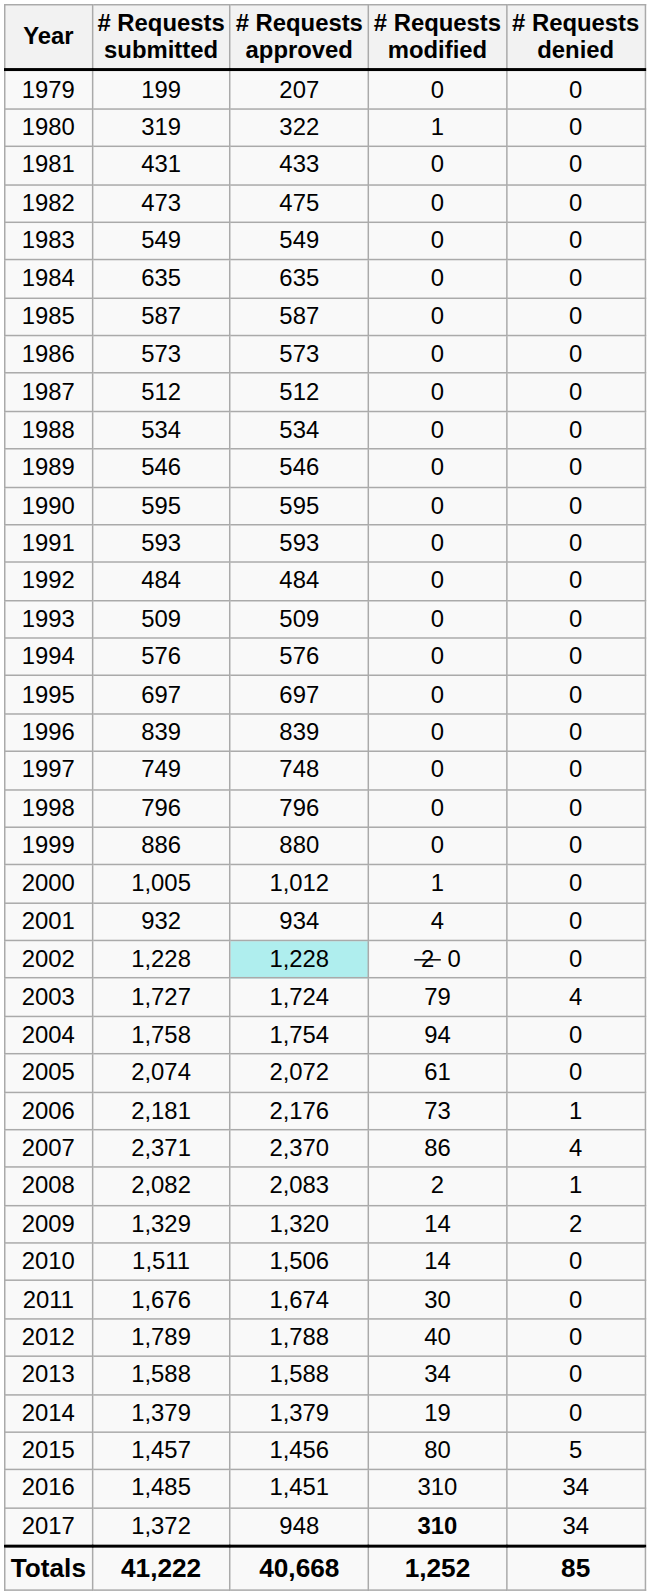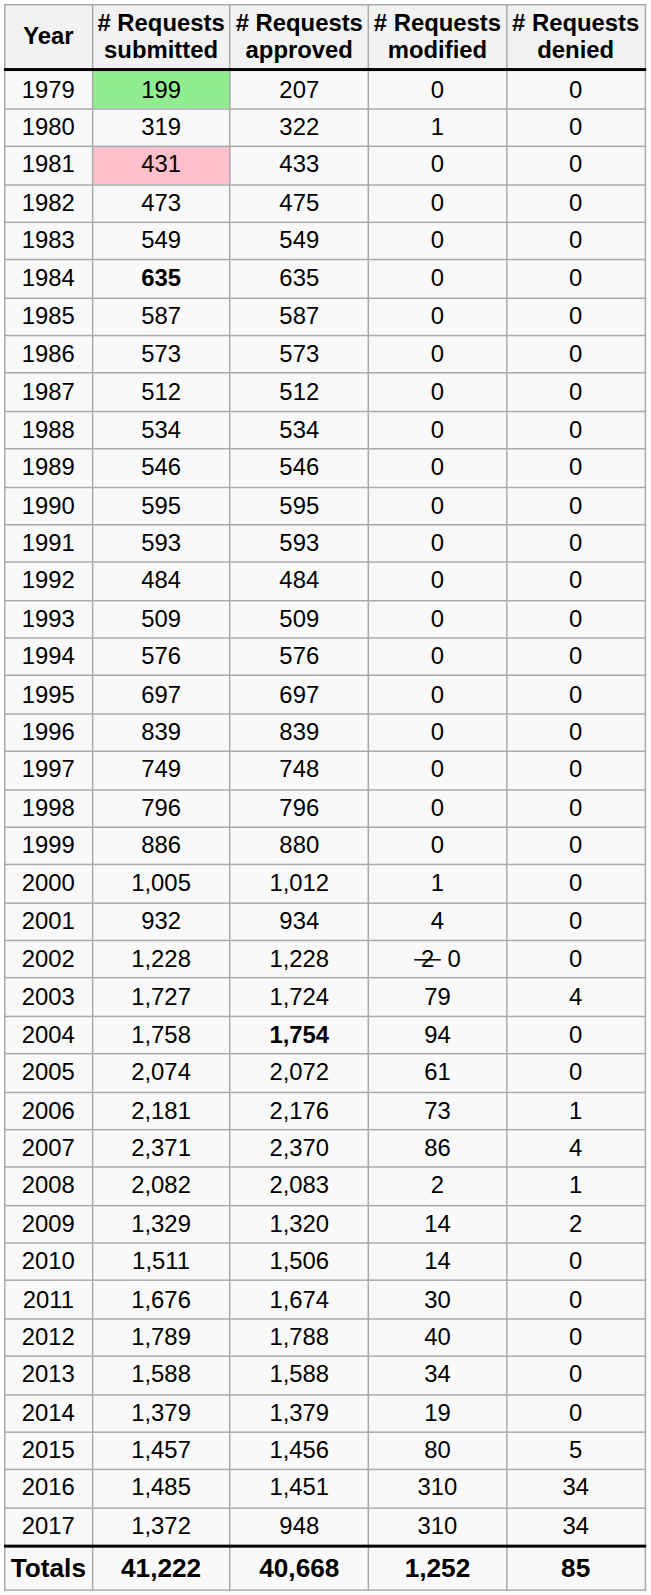1979 | # Requests submitted: no background -> lightgreen background
1981 | # Requests submitted: no background -> pink background
1984 | # Requests submitted: normal -> bold
2002 | # Requests approved: paleturquoise background -> no background
2004 | # Requests approved: normal -> bold
2017 | # Requests modified: bold -> normal
